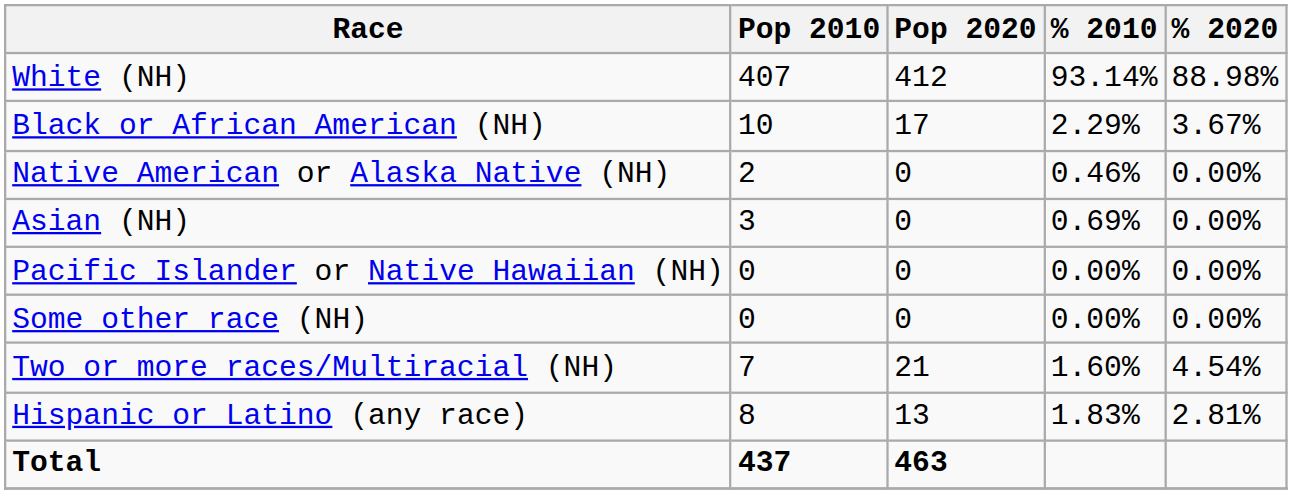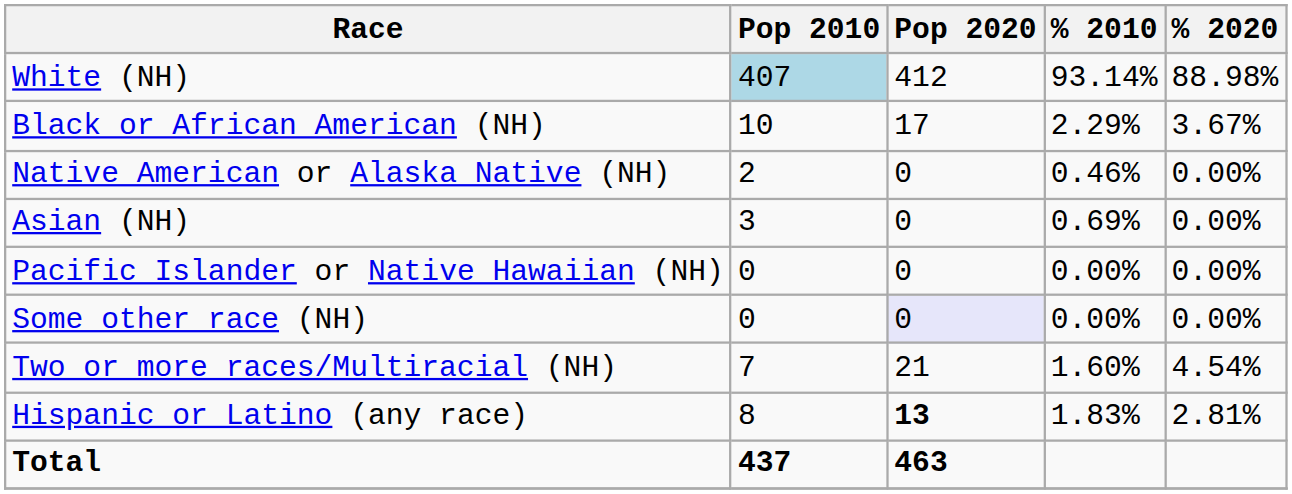White (NH) | Pop 2010: no background -> lightblue background
Some other race (NH) | Pop 2020: no background -> lavender background
Hispanic or Latino (any race) | Pop 2020: normal -> bold
